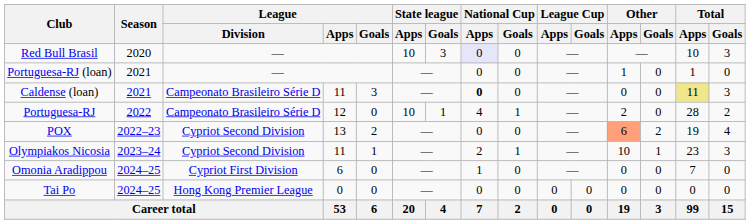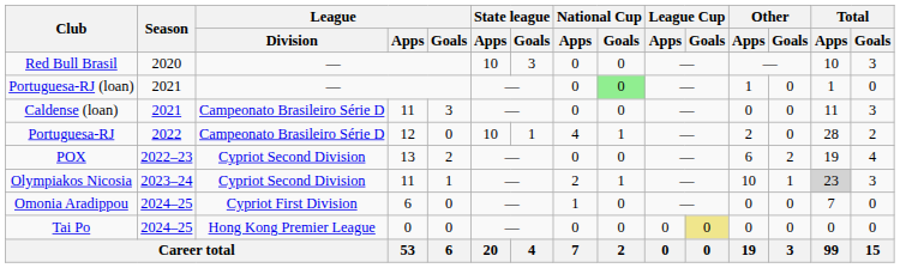Red Bull Brasil | National Cup / Apps: lavender background -> no background
Portuguesa-RJ (loan) | National Cup / Goals: no background -> lightgreen background
Caldense (loan) | National Cup / Apps: bold -> normal
Caldense (loan) | Total / Apps: khaki background -> no background
POX | Other / Apps: lightsalmon background -> no background
Olympiakos Nicosia | Total / Apps: no background -> lightgrey background
Tai Po | League Cup / Goals: no background -> khaki background
